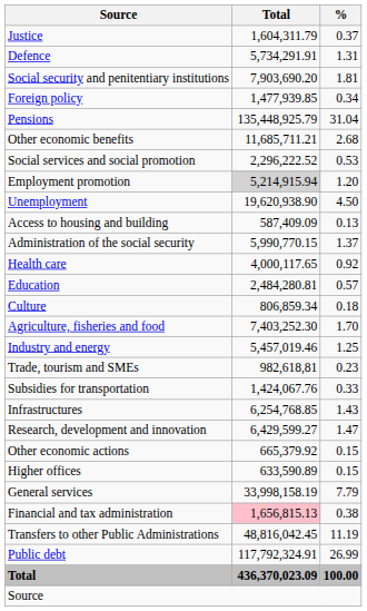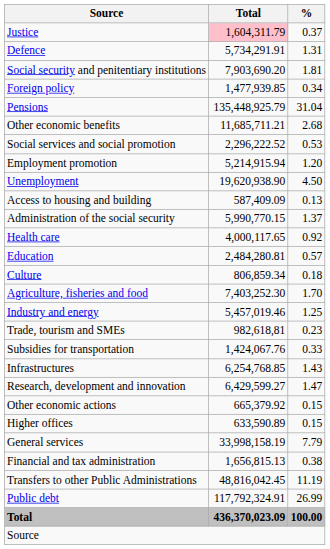Justice | Total: no background -> pink background
Employment promotion | Total: lightgrey background -> no background
Financial and tax administration | Total: pink background -> no background
